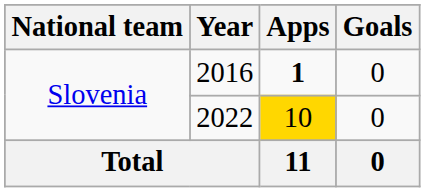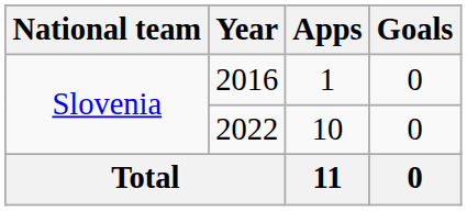2016 | Apps: bold -> normal
2022 | Apps: gold background -> no background
